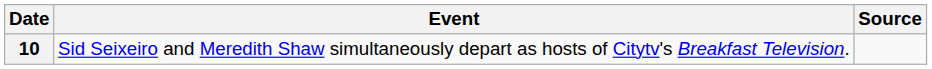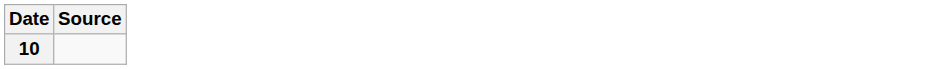- column: Event | Sid Seixeiro and Meredith Shaw simultaneously depart as hosts of Citytv's Breakfast Television.
